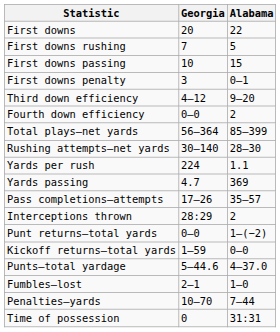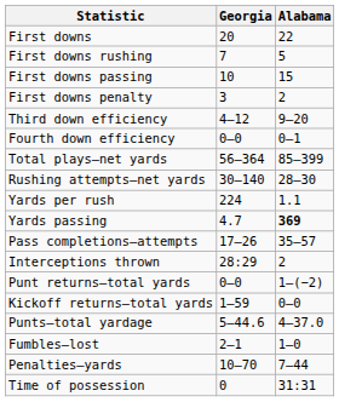First downs penalty | Alabama: 0–1 -> 2
Fourth down efficiency | Alabama: 2 -> 0–1
Yards passing | Alabama: normal -> bold
